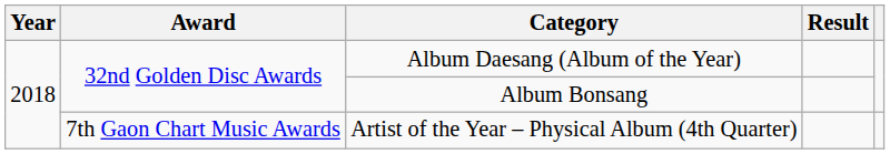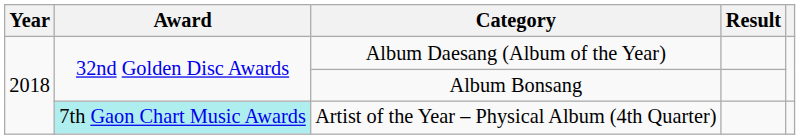Artist of the Year – Physical Album (4th Quarter) | Award: no background -> paleturquoise background
